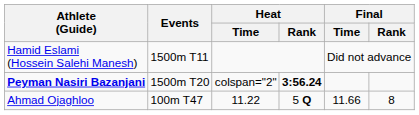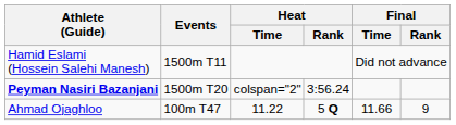Peyman Nasiri Bazanjani | Heat / Rank: bold -> normal
Ahmad Ojaghloo | Final / Rank: 8 -> 9
